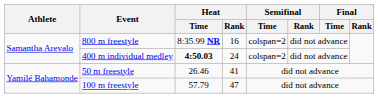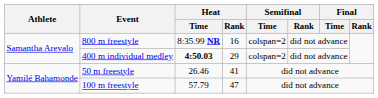400 m individual medley | Heat / Rank: 24 -> 29
